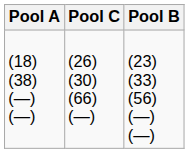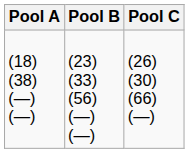columns swapped: Pool B <-> Pool C
